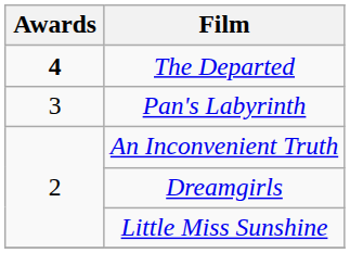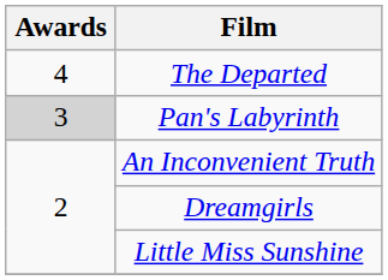The Departed | Awards: bold -> normal
Pan's Labyrinth | Awards: no background -> lightgrey background
